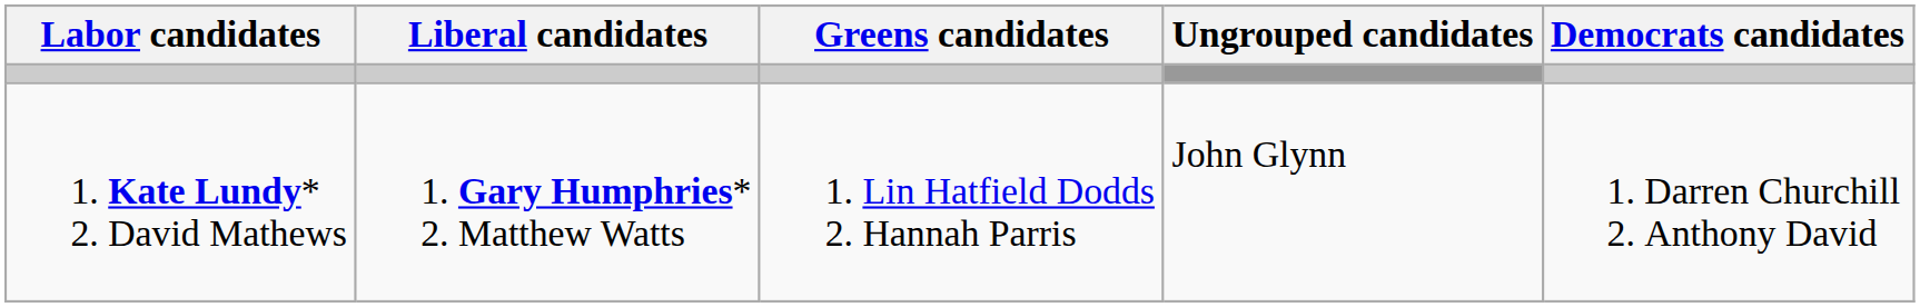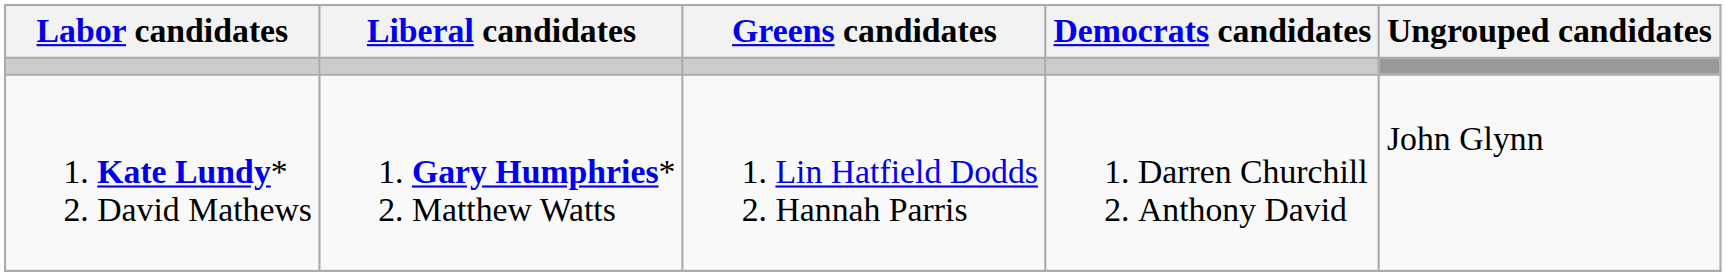columns swapped: Democrats candidates <-> Ungrouped candidates
